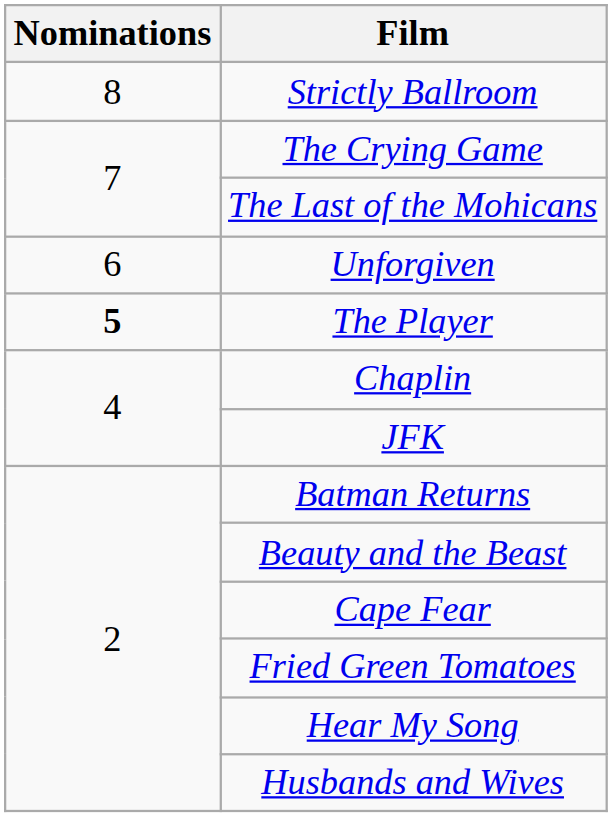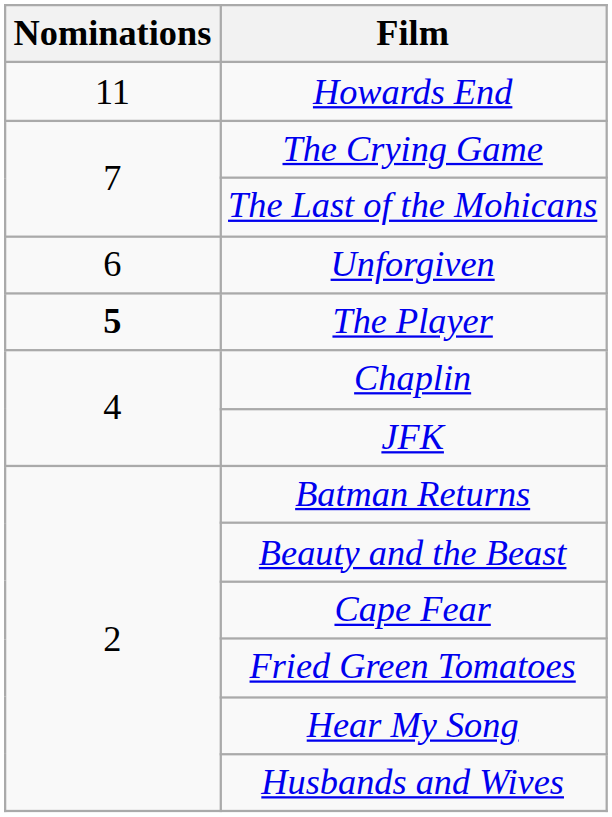+ row: 11 | Howards End
- row: 8 | Strictly Ballroom
